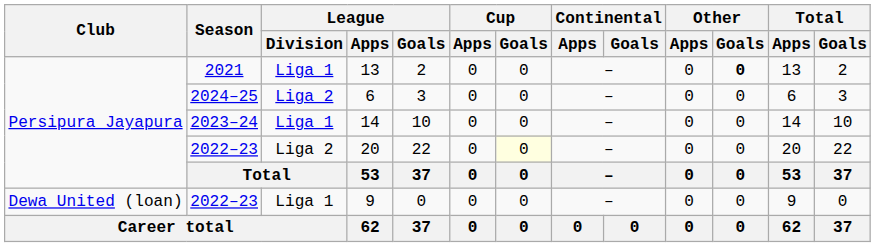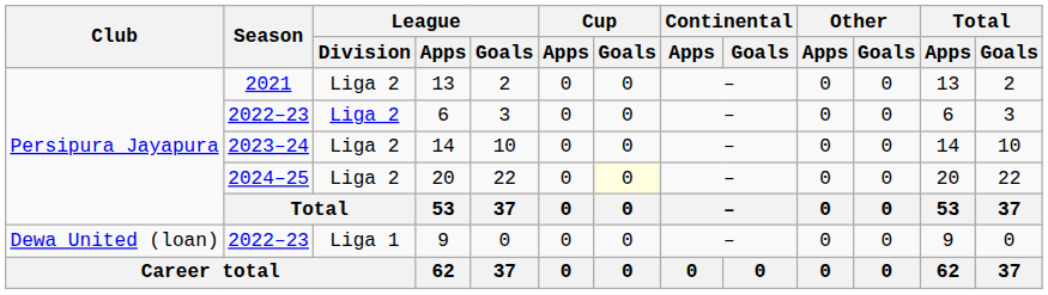row 3 | League / Division: Liga 1 -> Liga 2
row 3 | Other / Goals: bold -> normal
row 4 | Season: 2024–25 -> 2022–23
row 5 | League / Division: Liga 1 -> Liga 2
row 6 | Season: 2022–23 -> 2024–25
